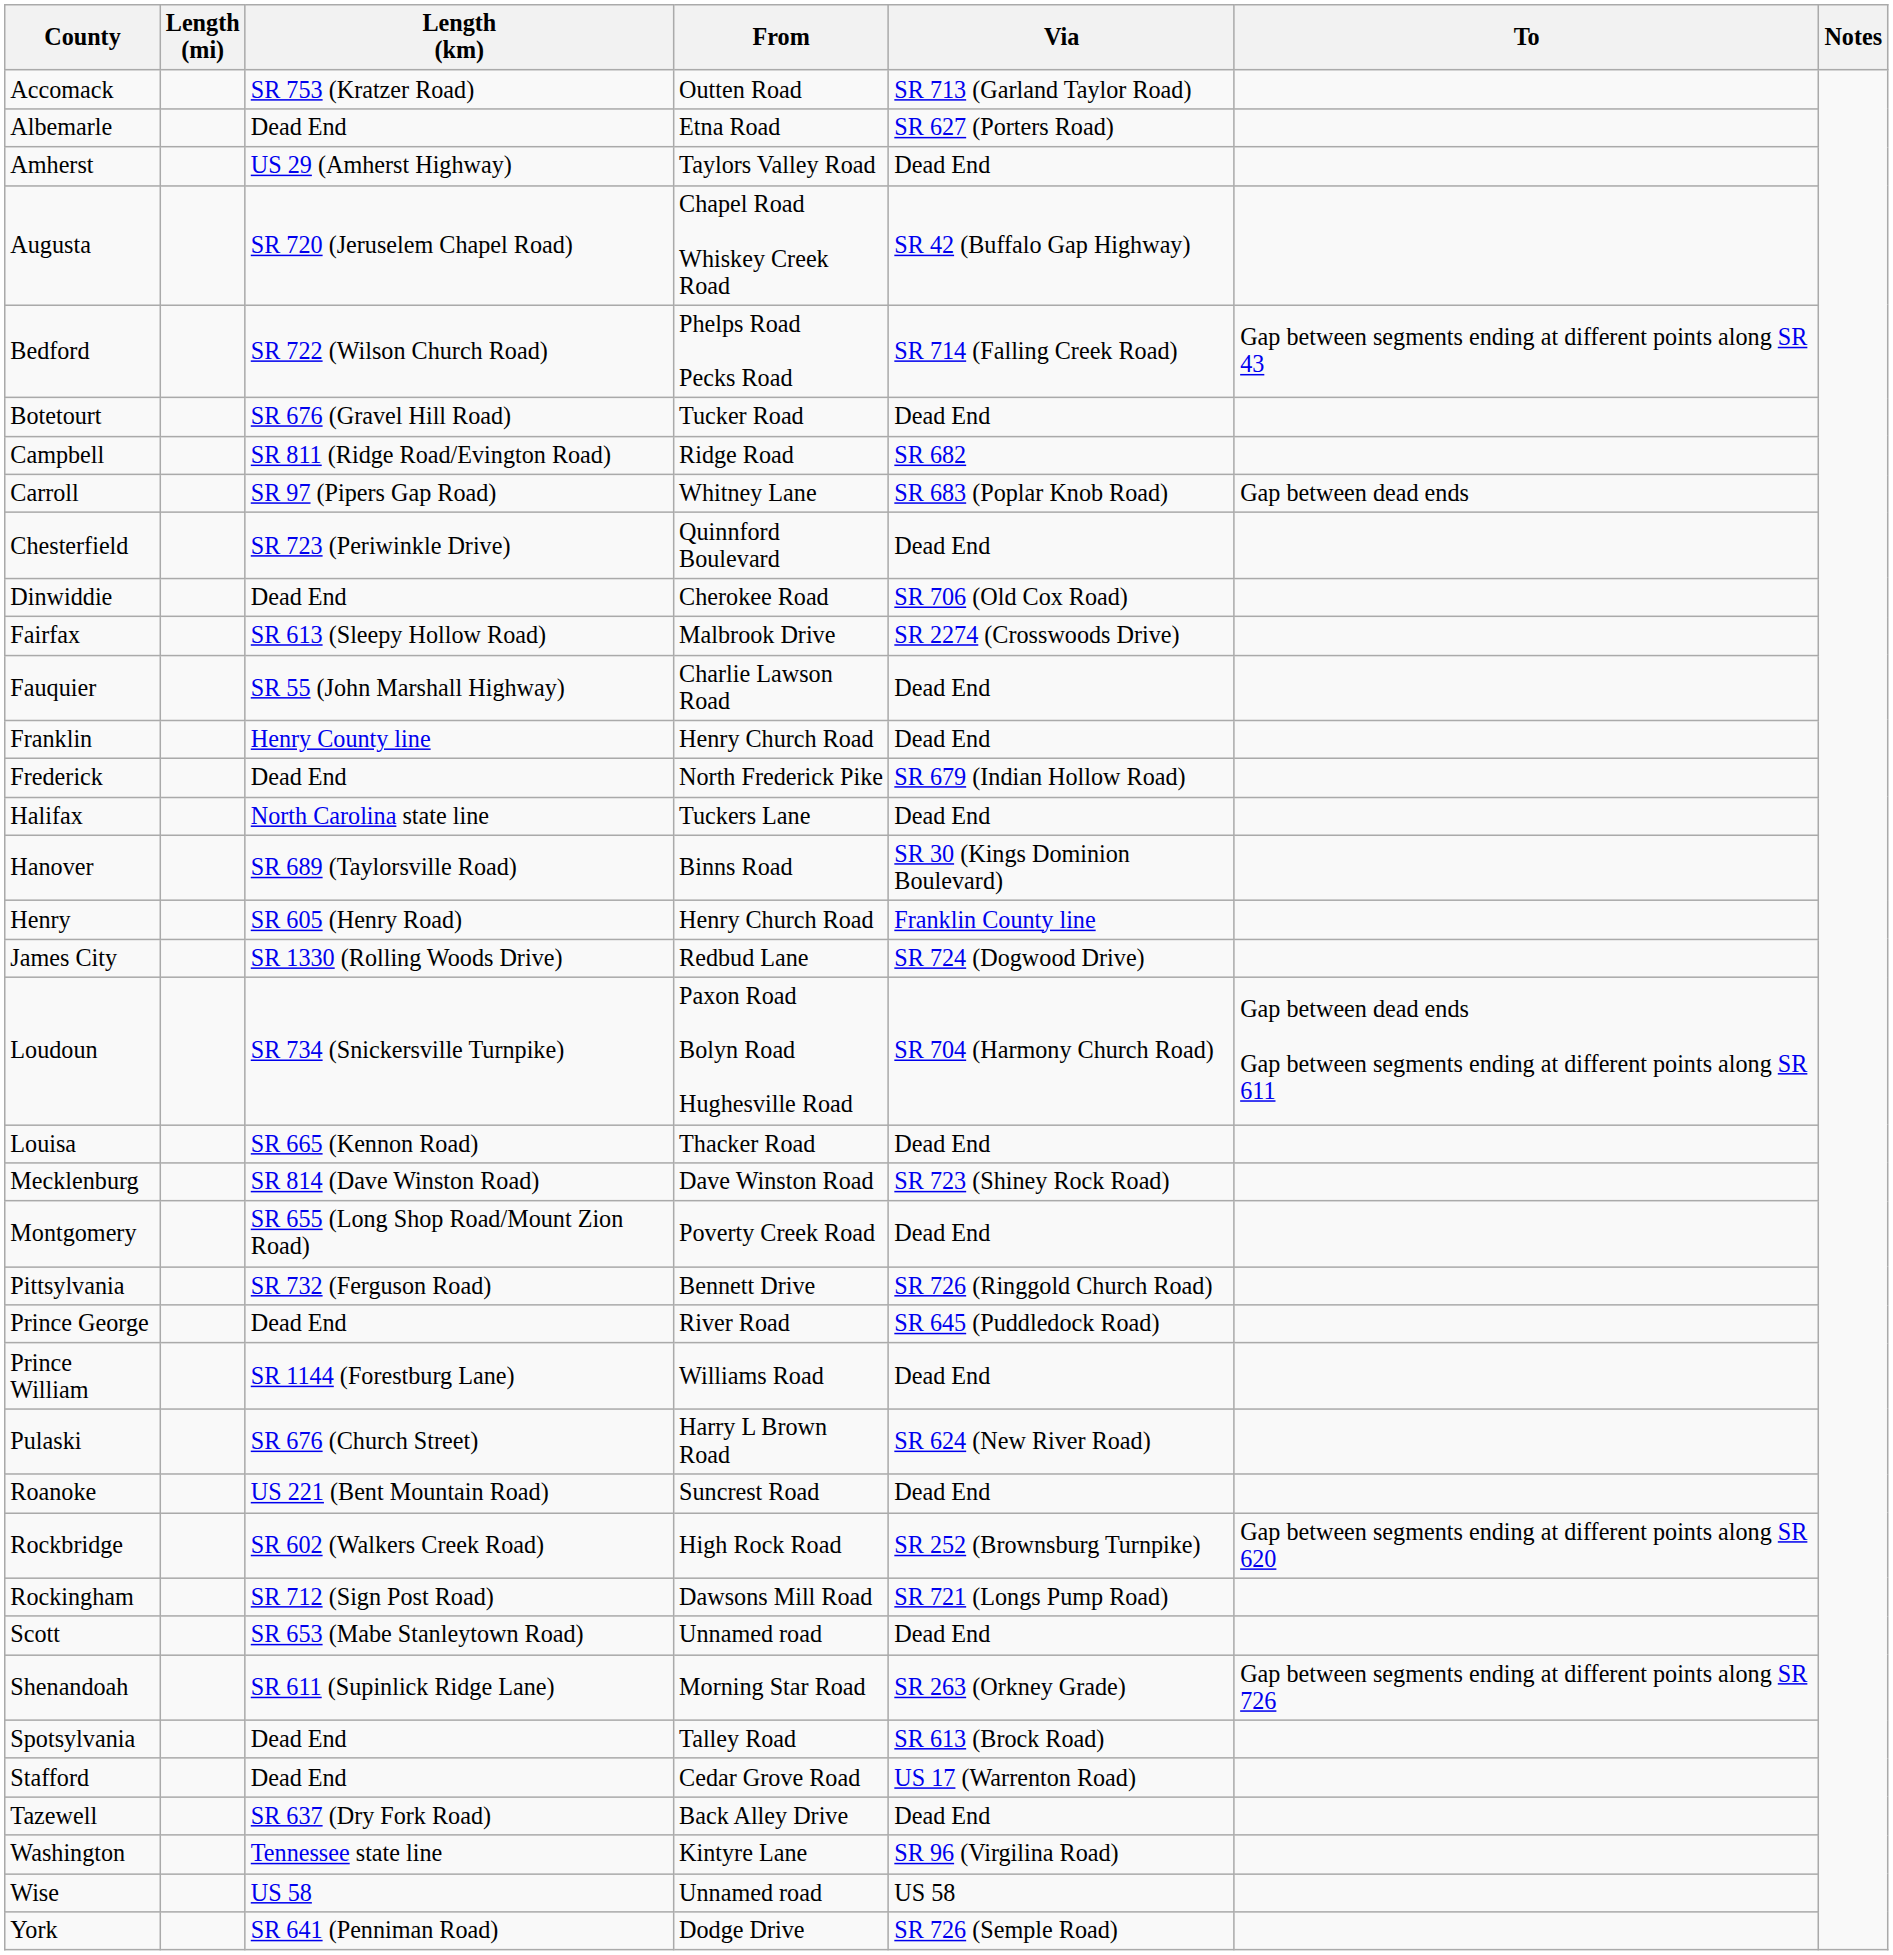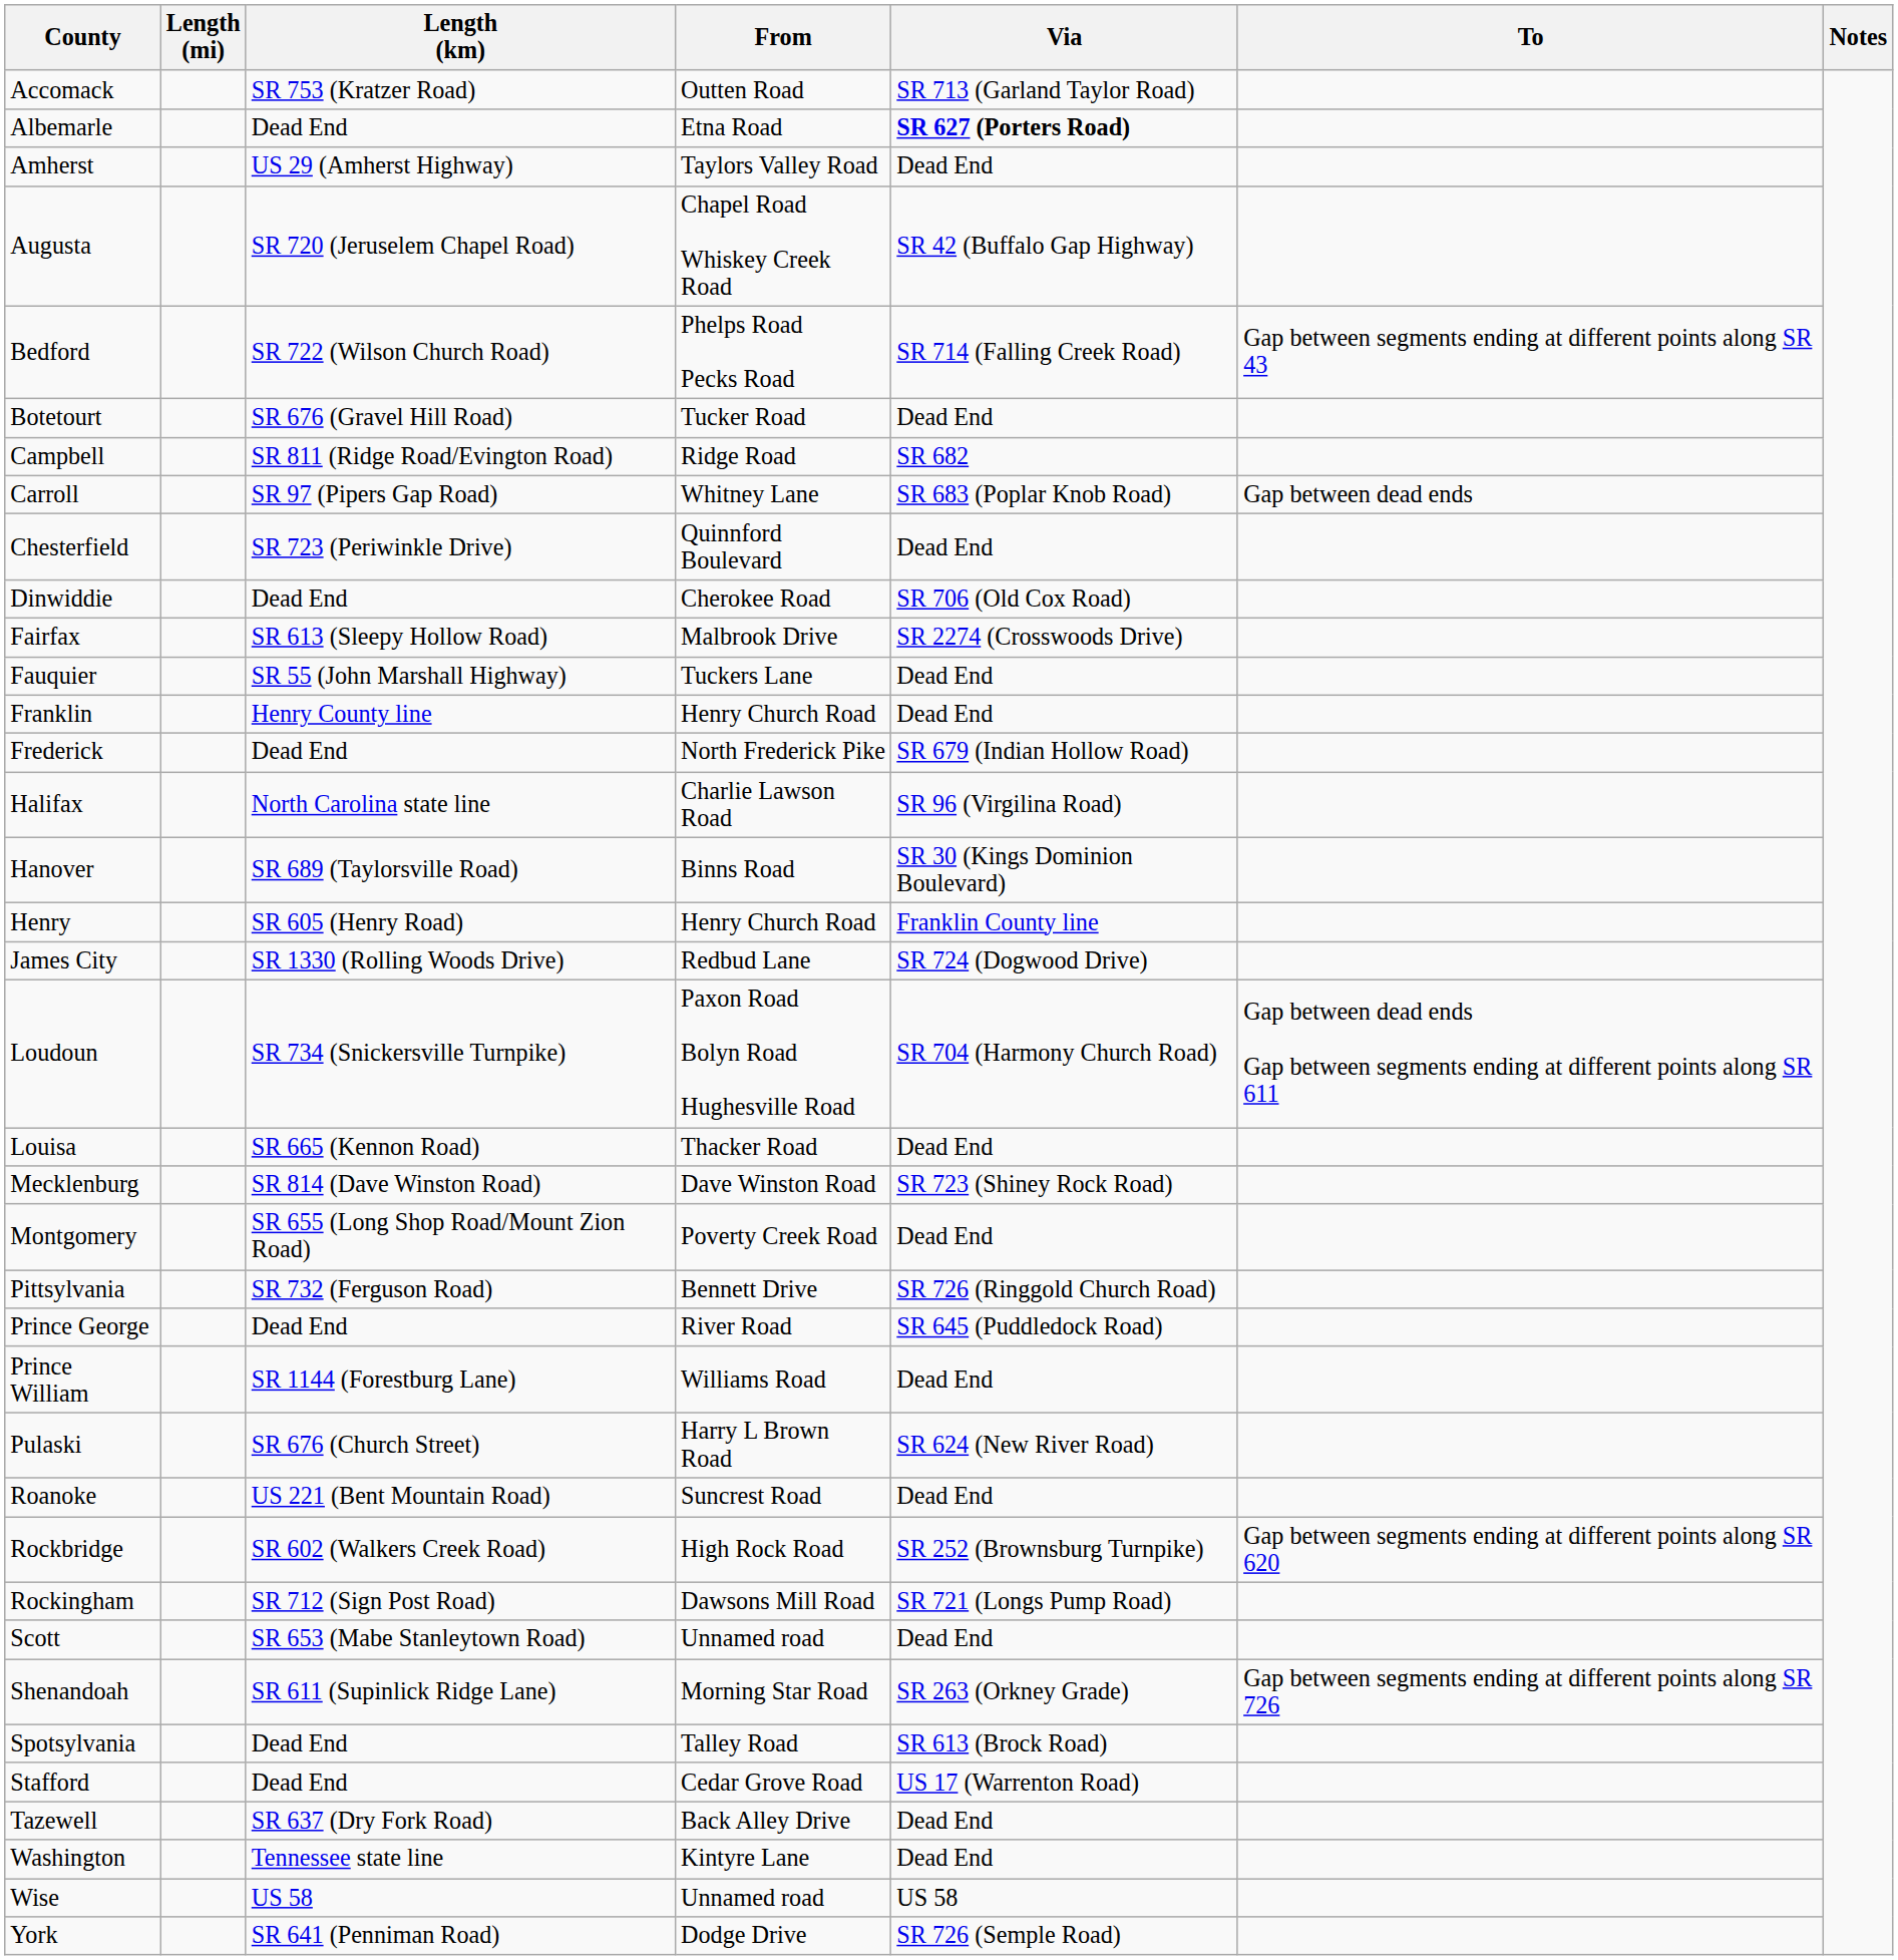Albemarle | Via: normal -> bold
Fauquier | From: Charlie Lawson Road -> Tuckers Lane
Halifax | From: Tuckers Lane -> Charlie Lawson Road
Halifax | Via: Dead End -> SR 96 (Virgilina Road)
Washington | Via: SR 96 (Virgilina Road) -> Dead End
